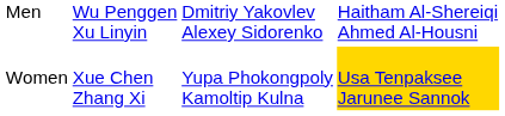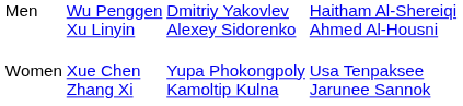Women | column 4: gold background -> no background
